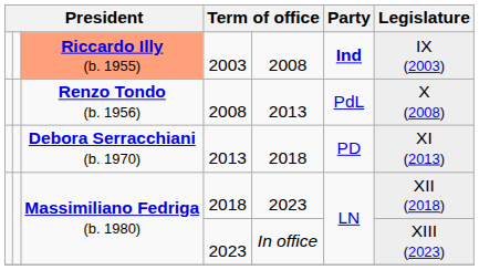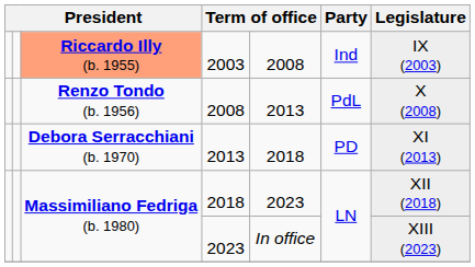2003 | Party: bold -> normal
